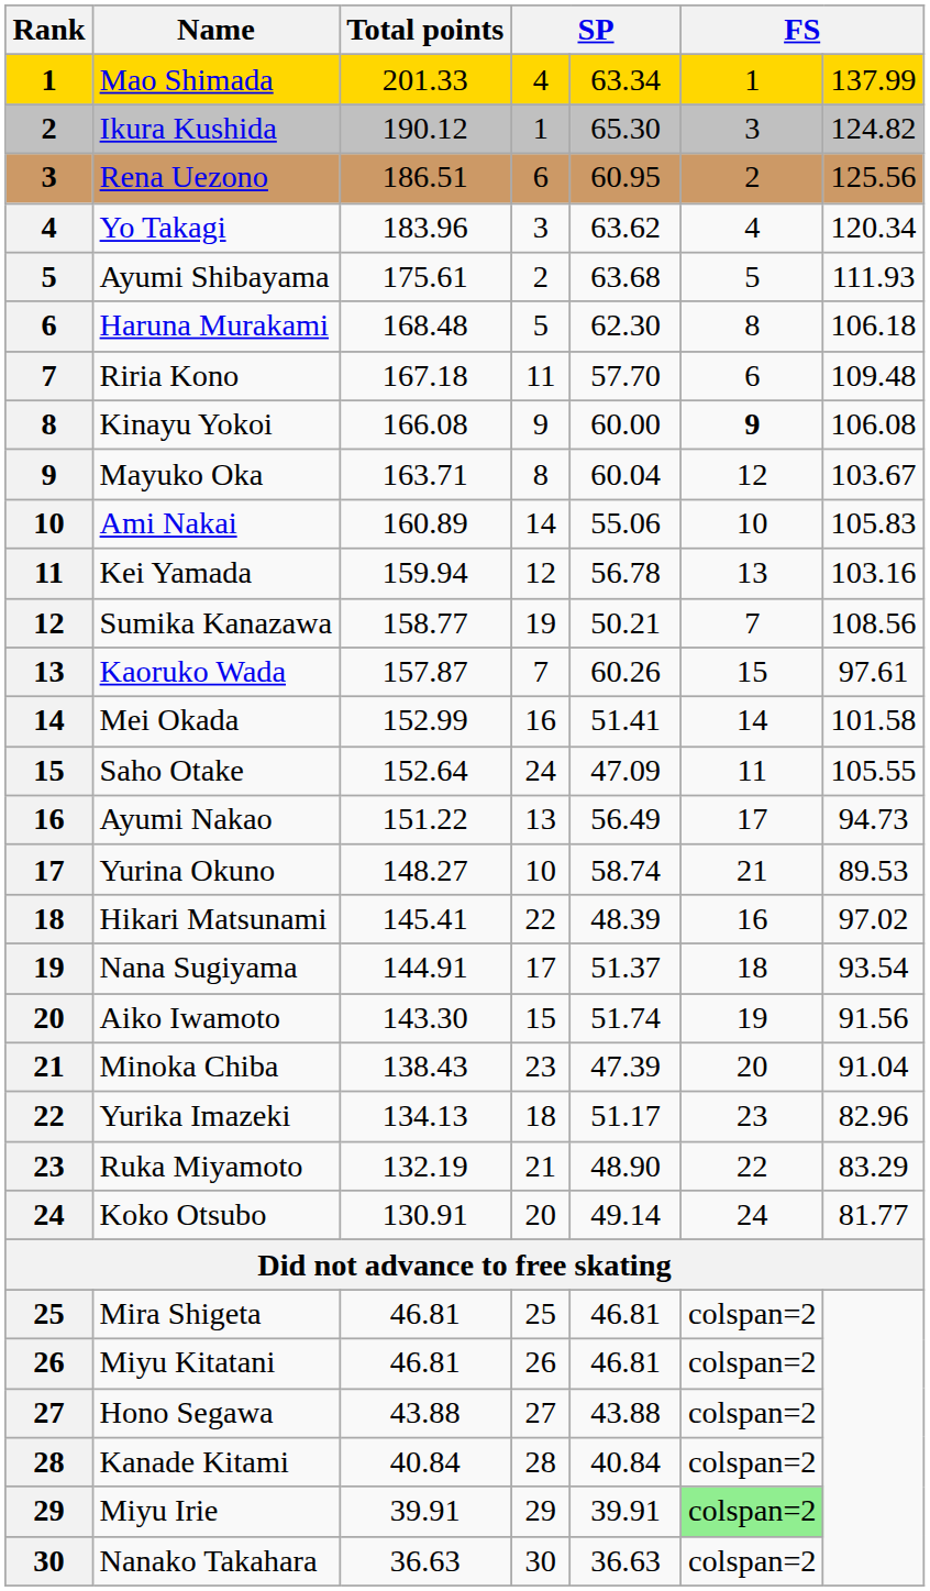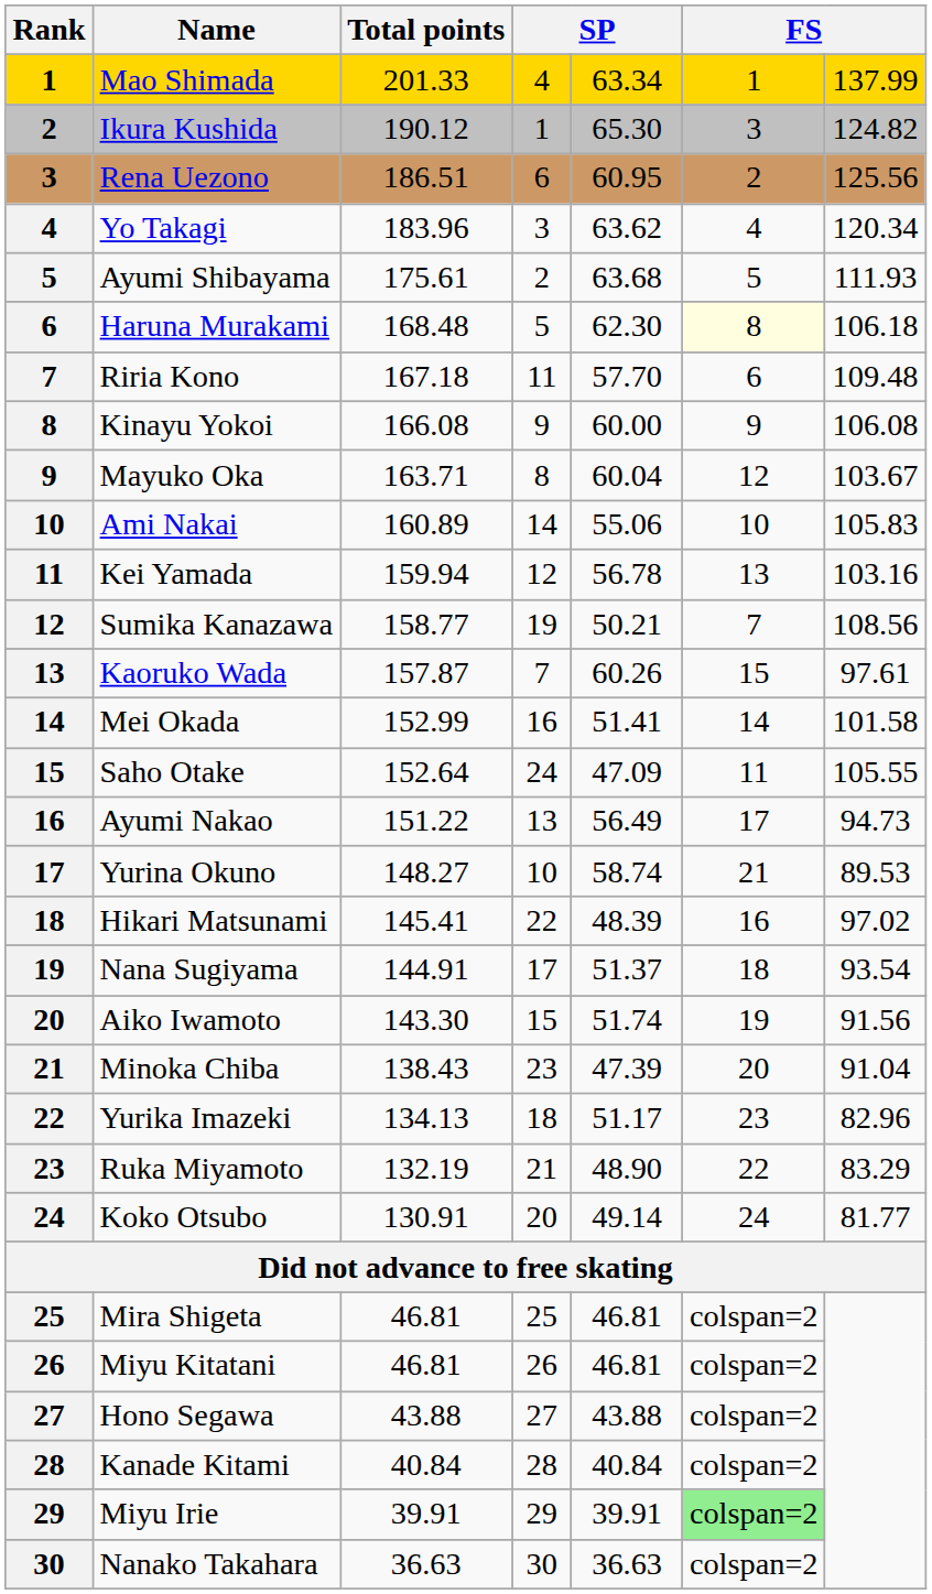Haruna Murakami | column 6: no background -> lightyellow background
Kinayu Yokoi | column 6: bold -> normal
